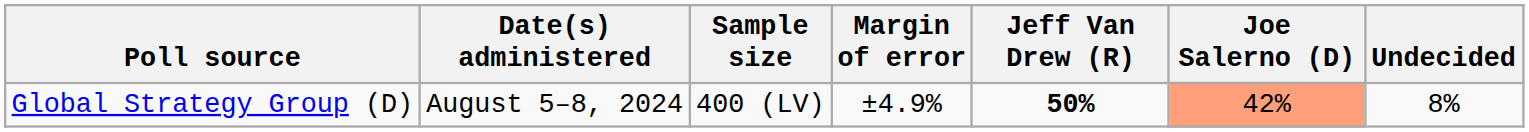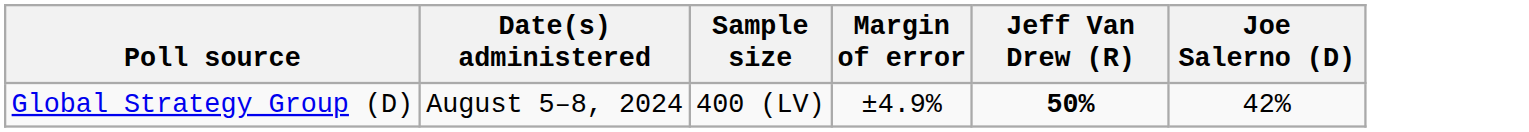- column: Undecided | 8%
Global Strategy Group (D) | Joe Salerno (D): lightsalmon background -> no background
